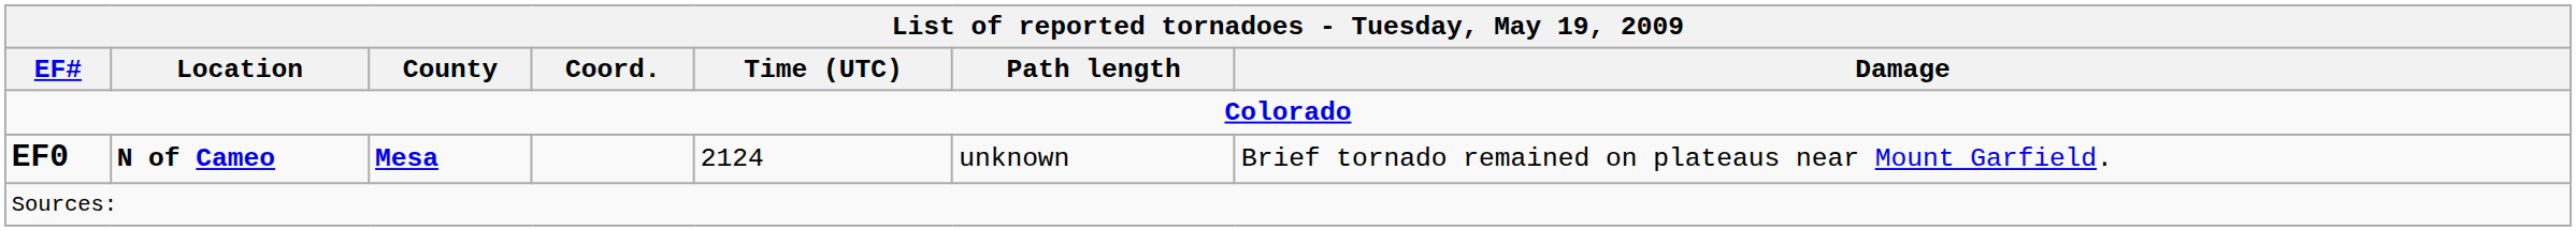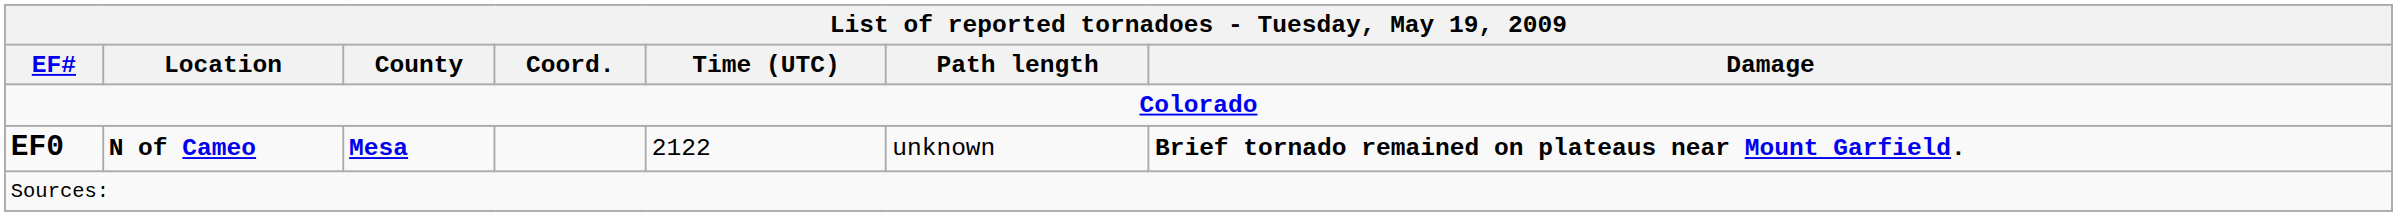EF0 | Time (UTC): 2124 -> 2122
EF0 | Damage: normal -> bold
